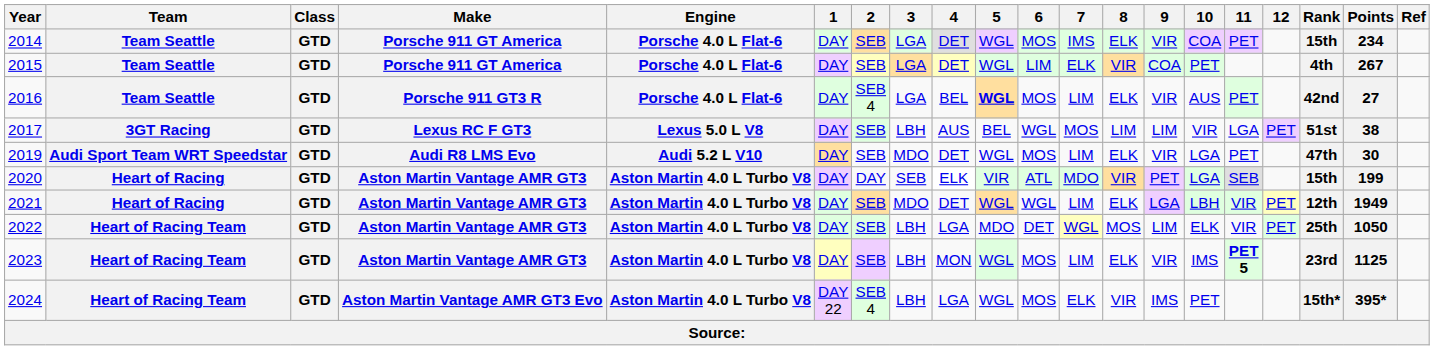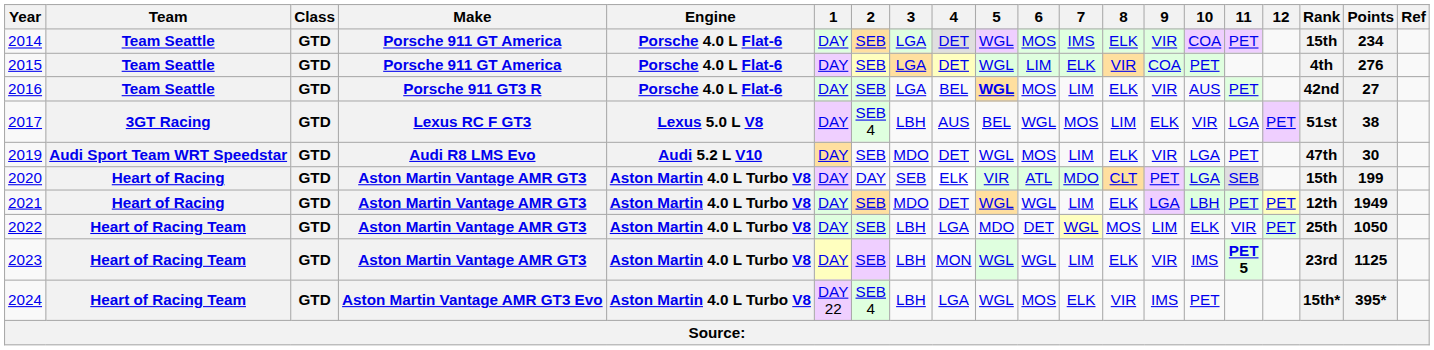2015 | Points: 267 -> 276
2016 | 2: SEB 4 -> SEB
2017 | 2: SEB -> SEB 4
2017 | 9: LIM -> ELK
2020 | 8: VIR -> CLT
2021 | 11: VIR -> PET
2023 | 6: MOS -> WGL
